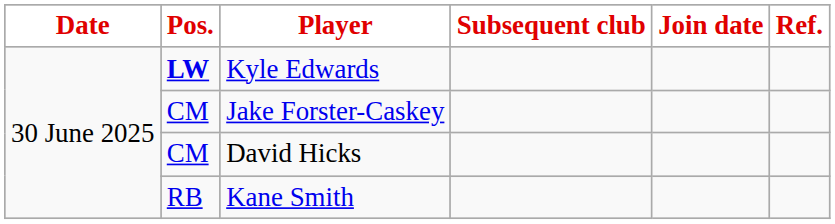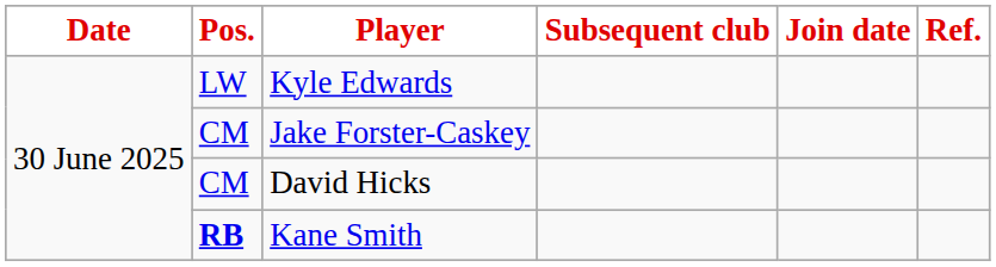Kyle Edwards | Pos.: bold -> normal
Kane Smith | Pos.: normal -> bold
